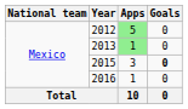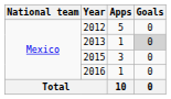2012 | Apps: lightgreen background -> no background
2013 | Apps: lightgreen background -> no background
2013 | Goals: no background -> lightgrey background
2015 | Goals: bold -> normal
